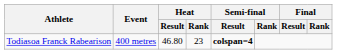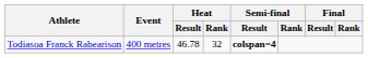Todiasoa Franck Rabearison | Heat / Result: 46.80 -> 46.78
Todiasoa Franck Rabearison | Heat / Rank: 23 -> 32
